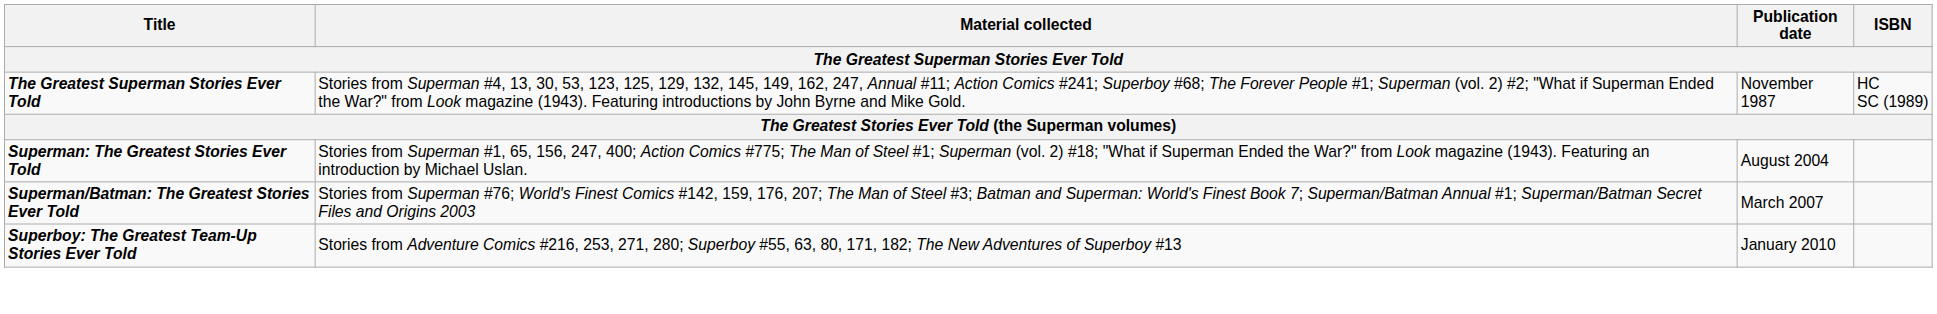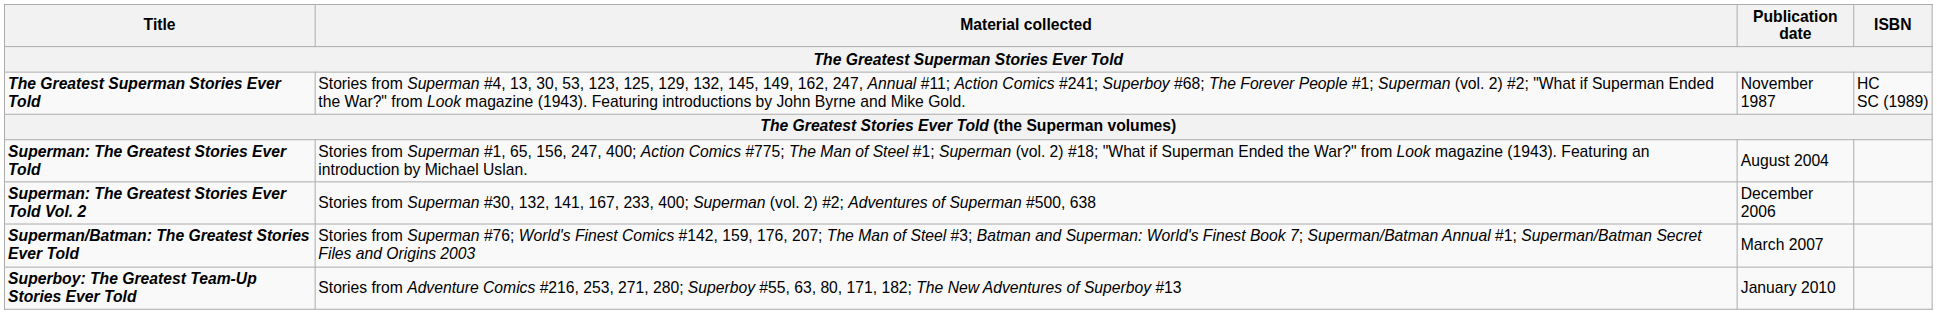+ row: Superman: The Greatest Stories Ever Told Vol. 2 | Stories from Superman #30, 132, 141, 167, 233, 400; Superman (vol. 2) #2; Adventures of Superman #500, 638 | December 2006
